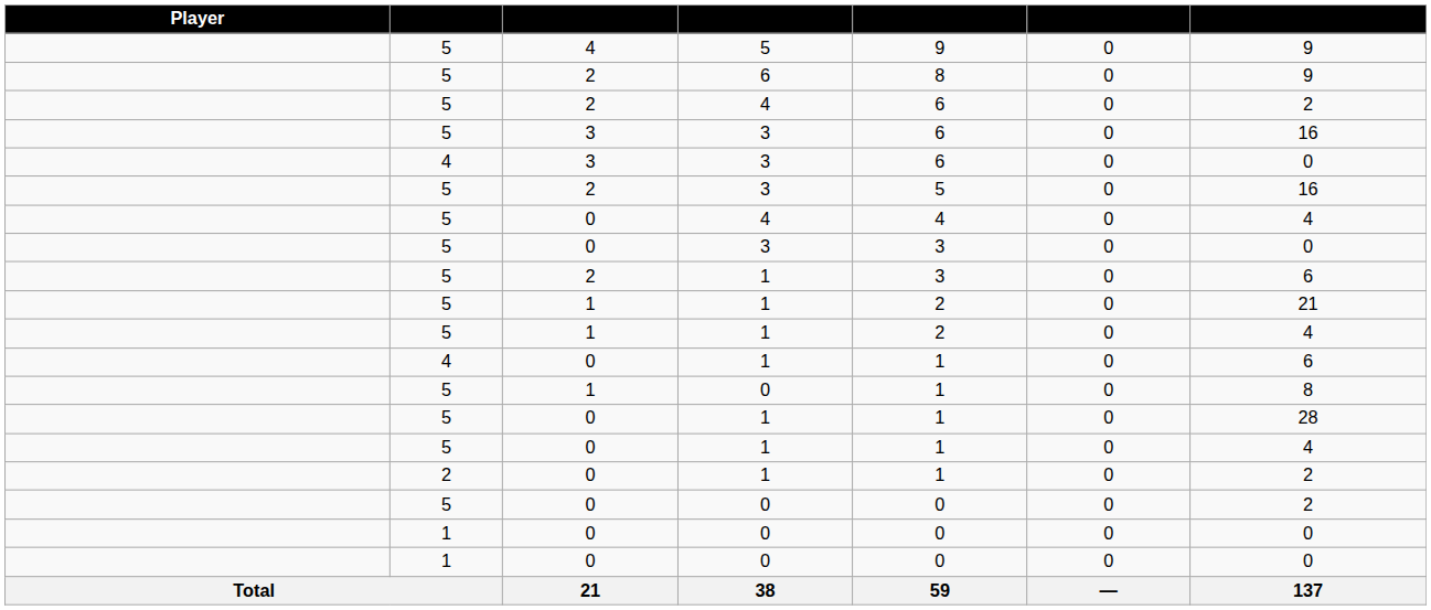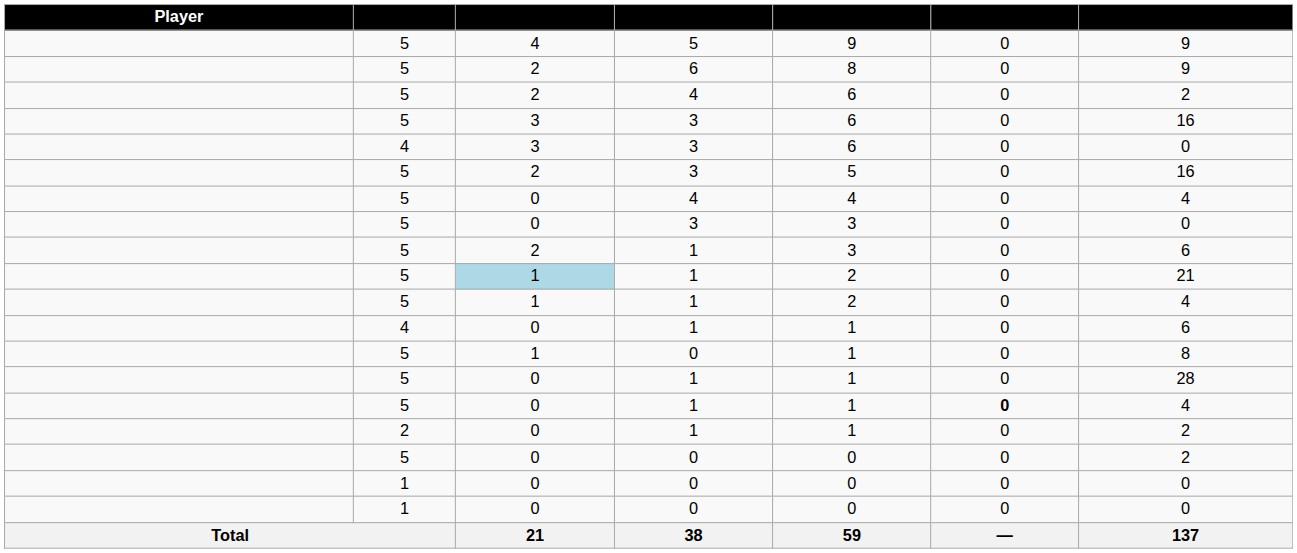row 11 | column 3: no background -> lightblue background
row 16 | column 6: normal -> bold
